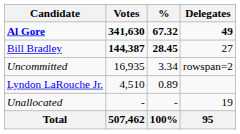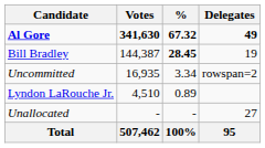Bill Bradley | Votes: bold -> normal
Bill Bradley | Delegates: 27 -> 19
Unallocated | Delegates: 19 -> 27
